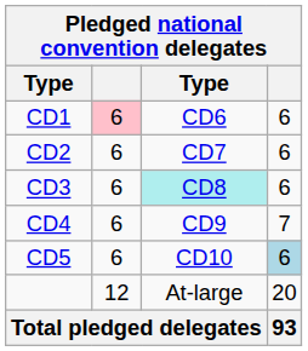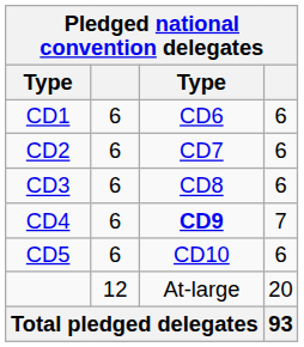CD1 | column 2: pink background -> no background
CD3 | column 3: paleturquoise background -> no background
CD4 | column 3: normal -> bold
CD5 | column 4: lightblue background -> no background
